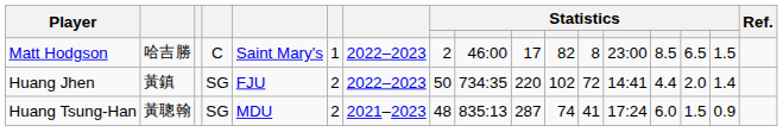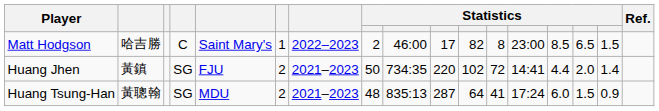Huang Jhen | column 7: 2022–2023 -> 2021–2023
Huang Tsung-Han | column 11: 74 -> 64
